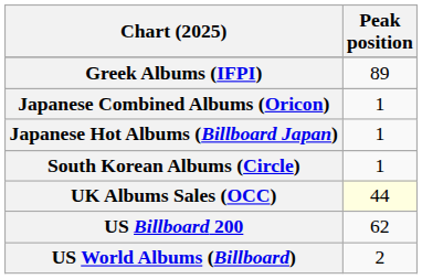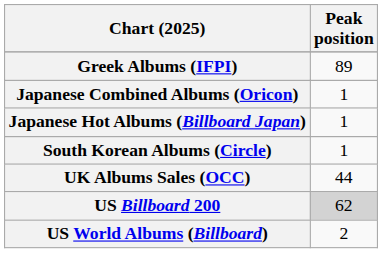UK Albums Sales (OCC) | Peak position: lightyellow background -> no background
US Billboard 200 | Peak position: no background -> lightgrey background
